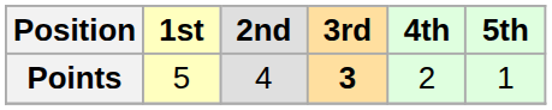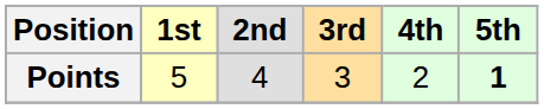Points | 3rd: bold -> normal
Points | 5th: normal -> bold
